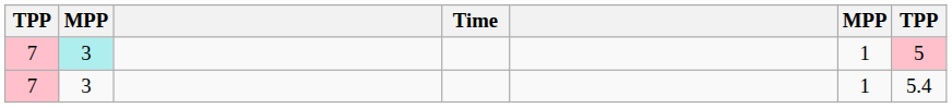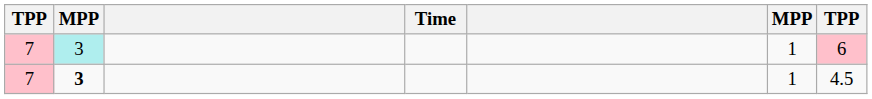row 2 | column 7: 5 -> 6
row 3 | column 2: normal -> bold
row 3 | column 7: 5.4 -> 4.5
